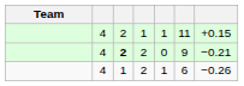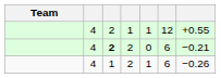row 2 | column 6: 11 -> 12
row 2 | column 7: +0.15 -> +0.55
row 3 | column 6: 9 -> 6
